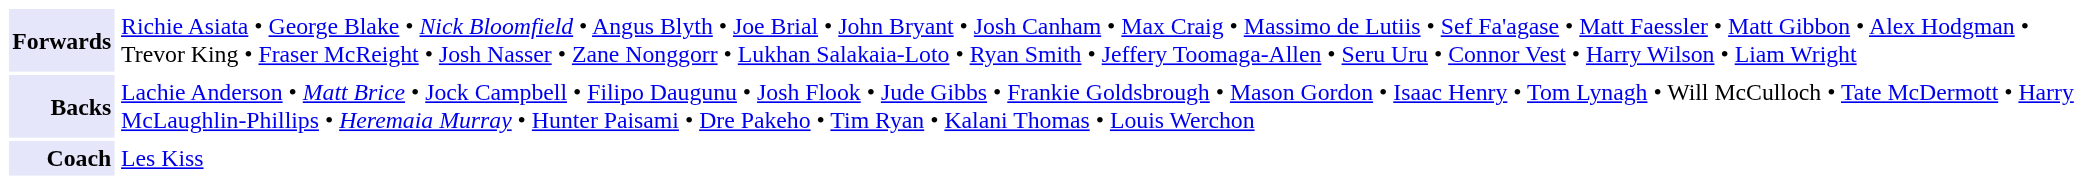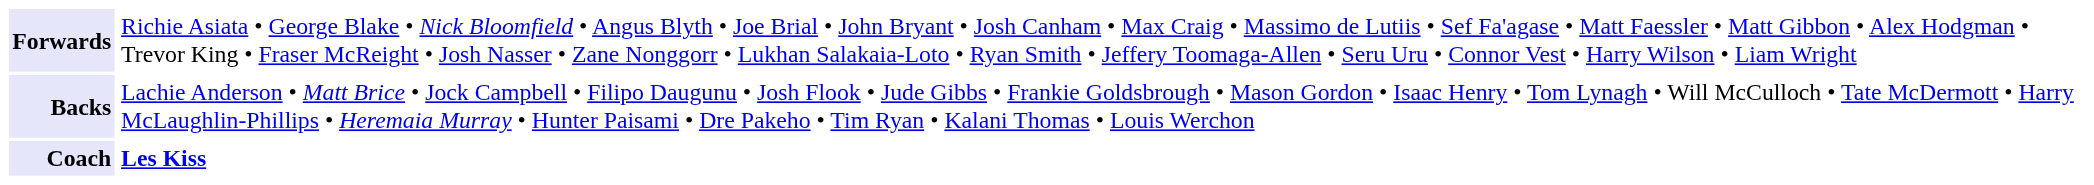Coach | column 2: normal -> bold
